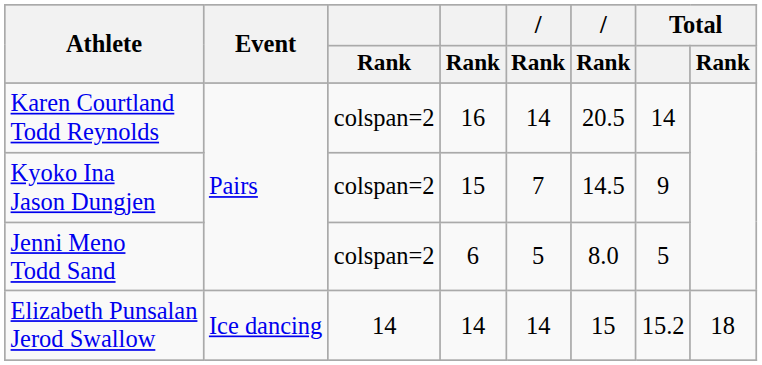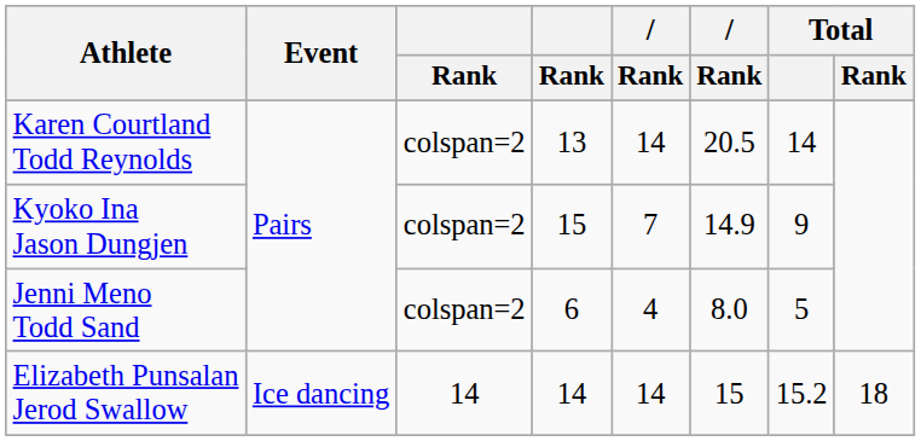Karen Courtland Todd Reynolds | column 4: 16 -> 13
Kyoko Ina Jason Dungjen | column 6: 14.5 -> 14.9
Jenni Meno Todd Sand | column 5: 5 -> 4
